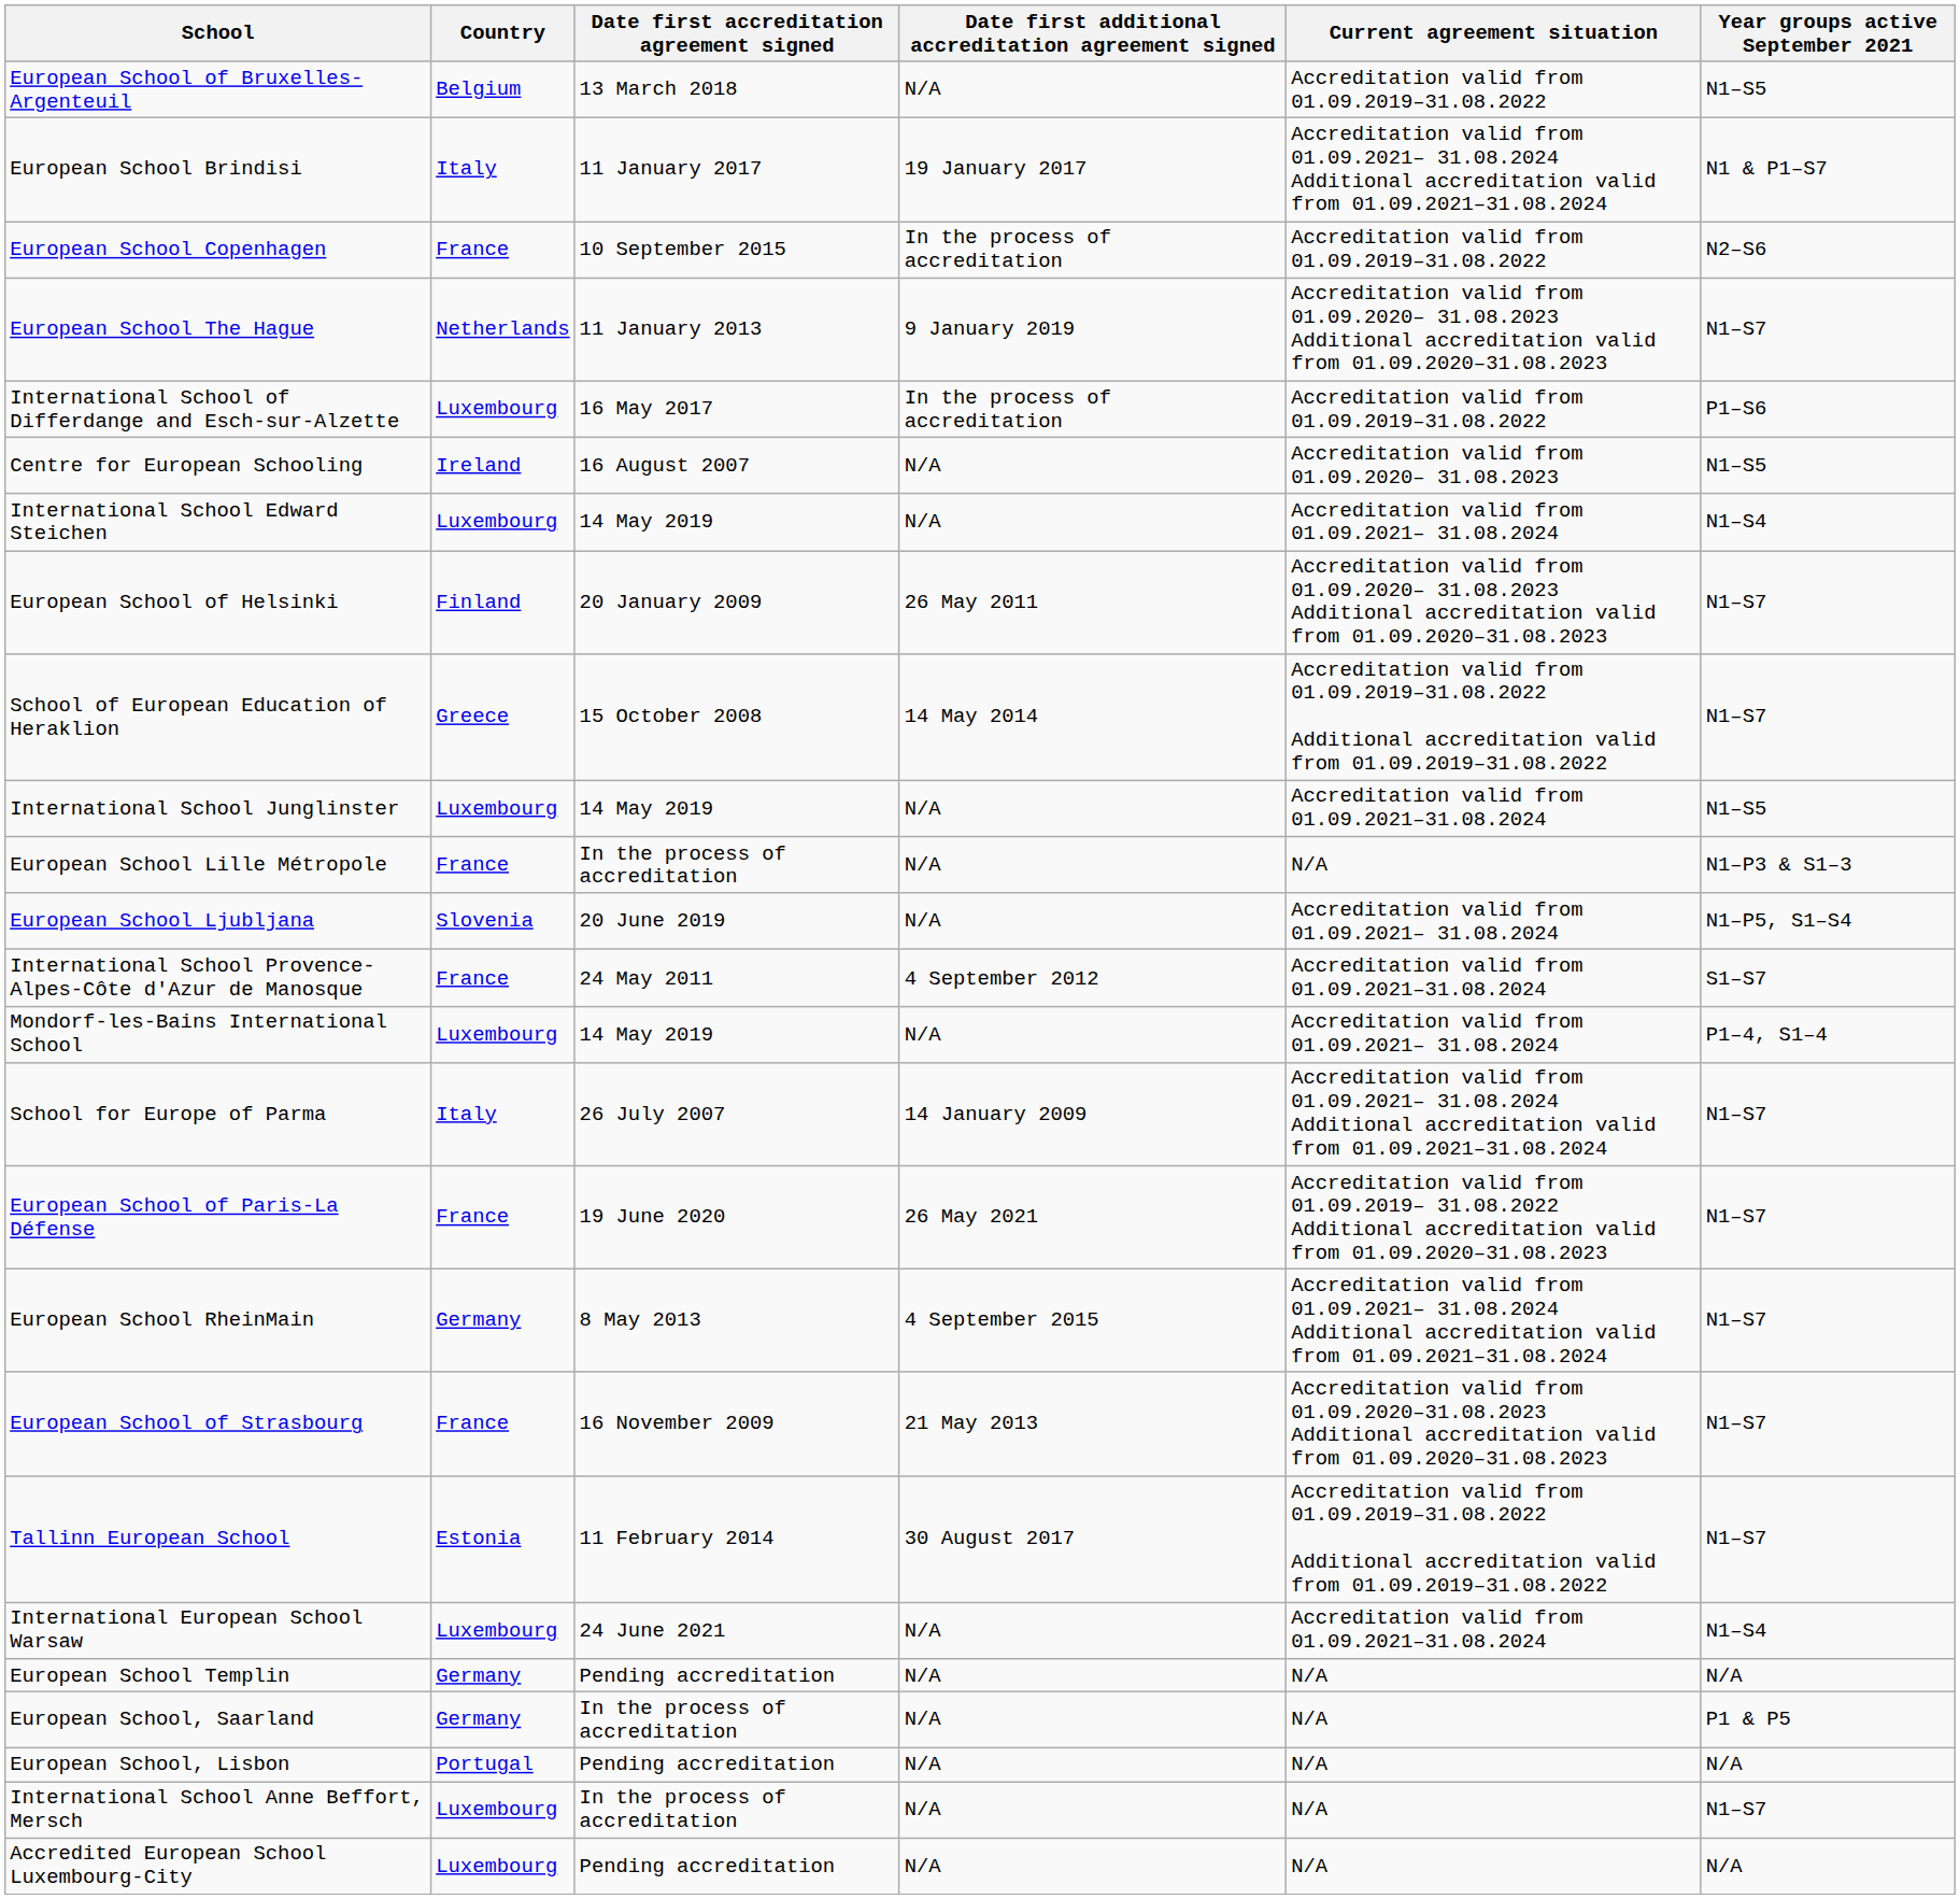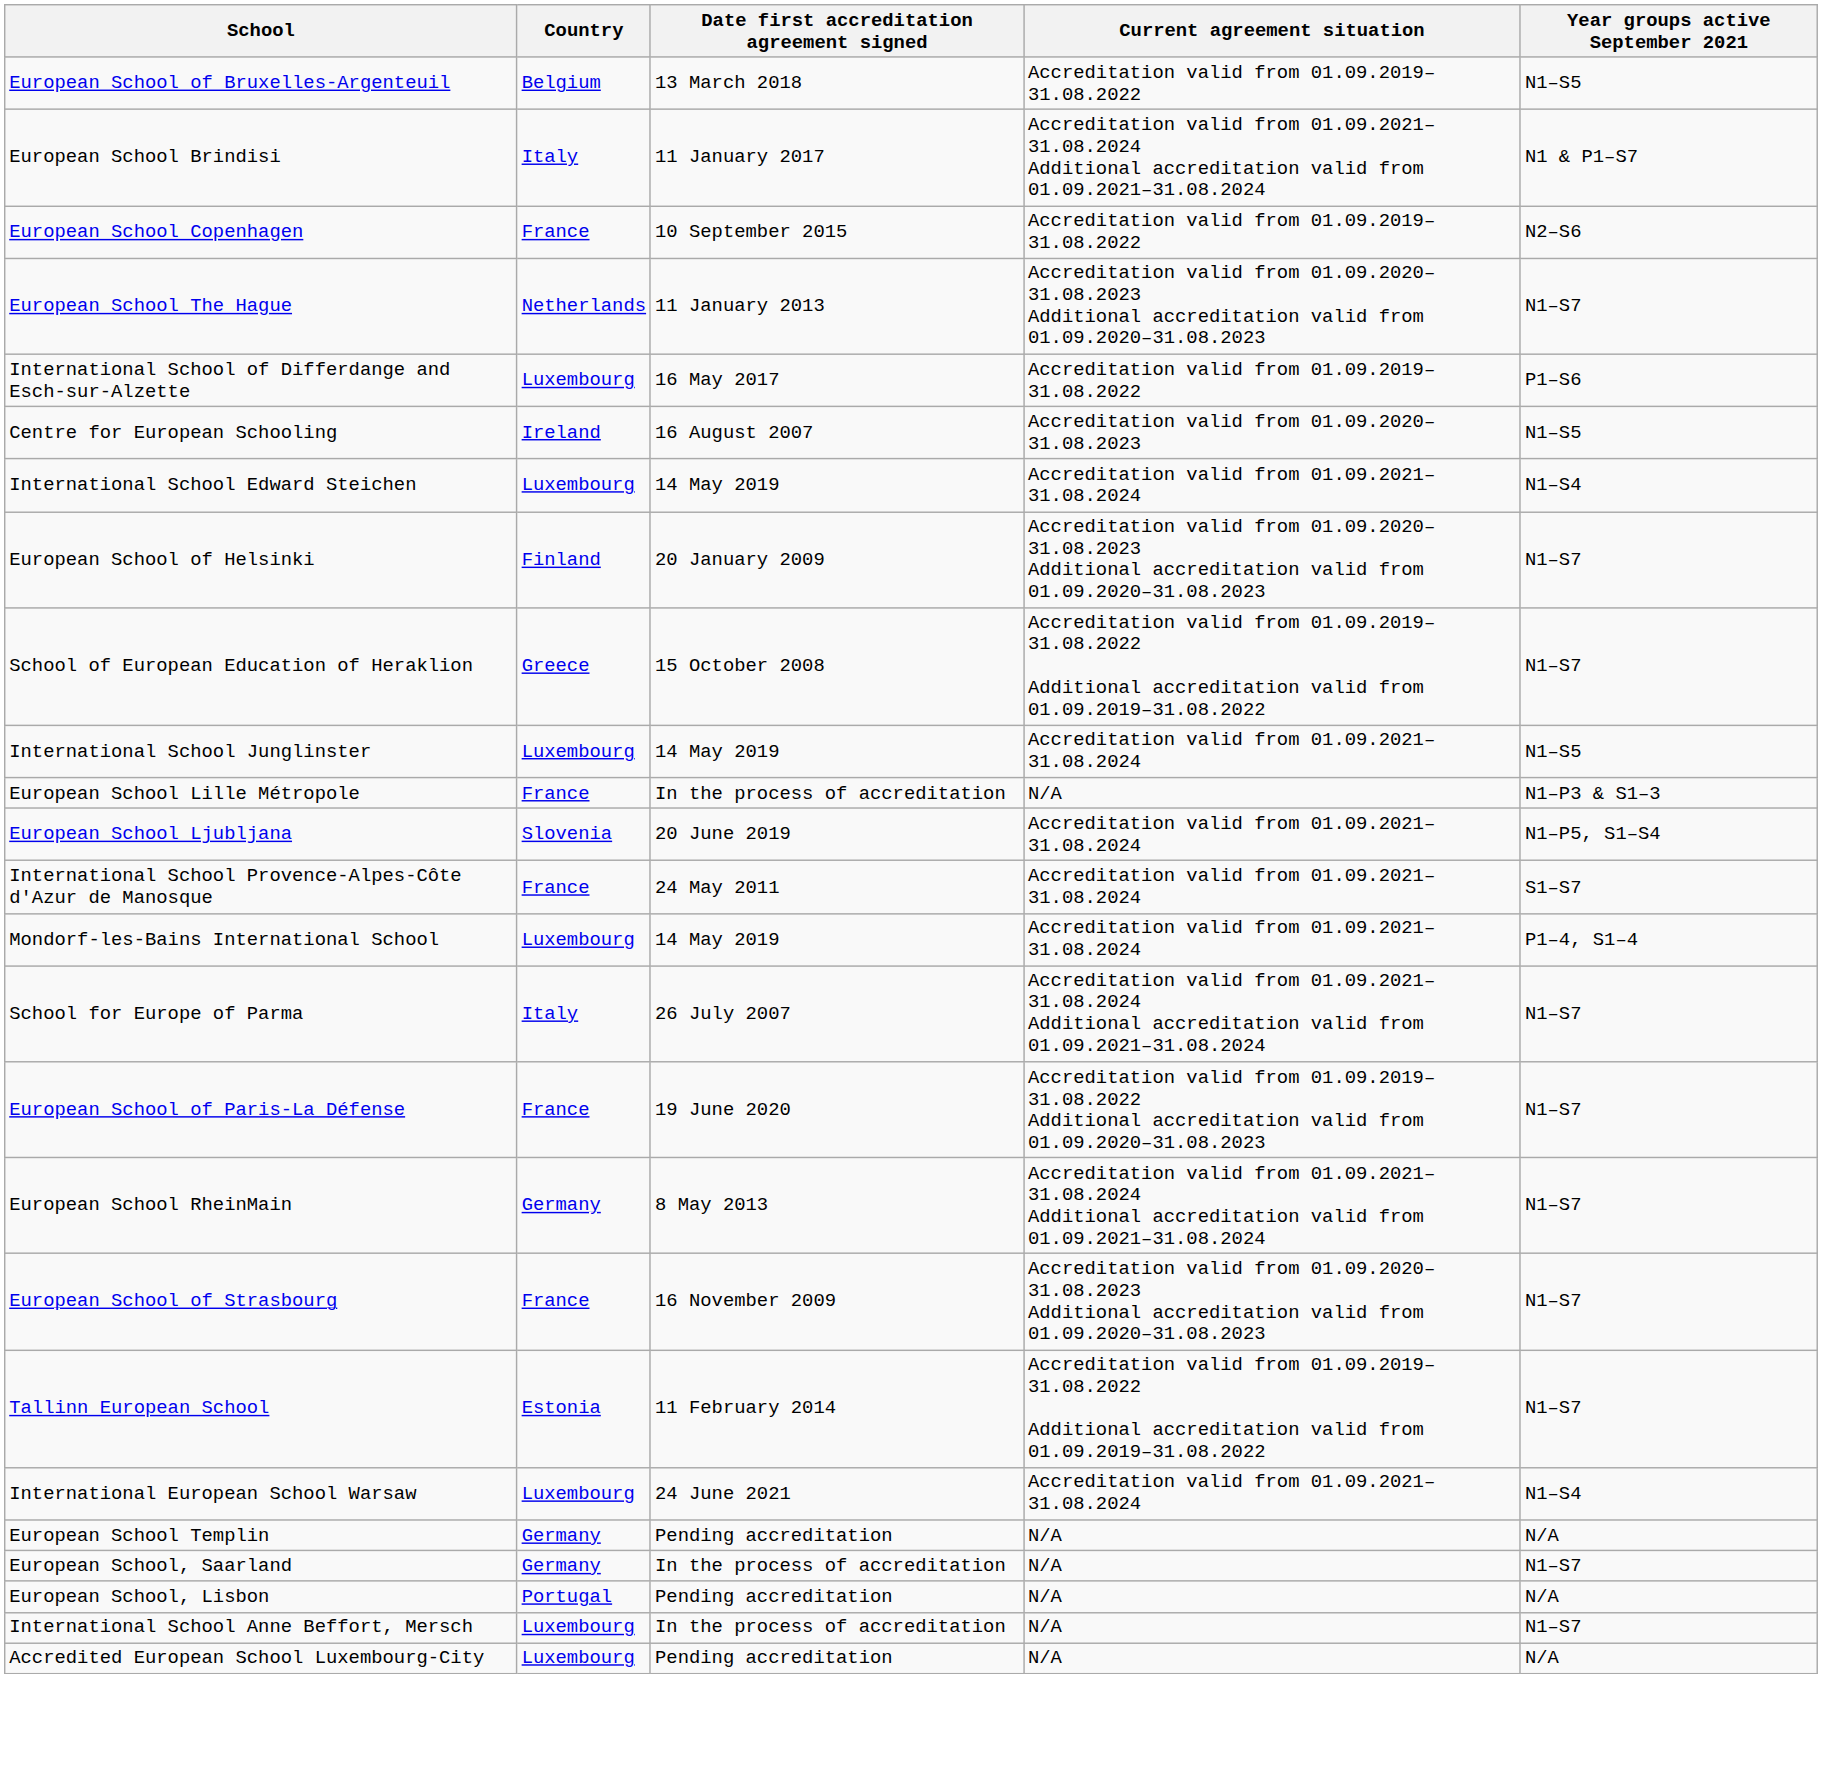- column: Date first additional accreditation agreement signed | N/A | 19 January 2017 | In the process of accreditation | 9 January 2019 | In the process of accreditation | N/A | N/A | 26 May 2011 | 14 May 2014 | N/A | N/A | N/A | 4 September 2012 | N/A | 14 January 2009 | 26 May 2021 | 4 September 2015 | 21 May 2013 | 30 August 2017 | N/A | N/A | N/A | N/A | N/A | N/A
European School, Saarland | Year groups active September 2021: P1 & P5 -> N1–S7
